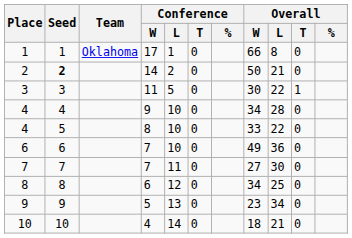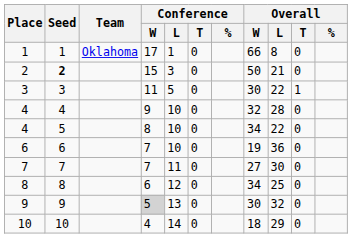row 4 | Conference / W: 14 -> 15
row 4 | Conference / L: 2 -> 3
row 6 | Overall / W: 34 -> 32
row 7 | Overall / W: 33 -> 34
row 8 | Overall / W: 49 -> 19
row 11 | Conference / W: no background -> lightgrey background
row 11 | Overall / W: 23 -> 30
row 11 | Overall / L: 34 -> 32
row 12 | Overall / L: 21 -> 29
